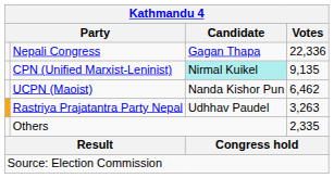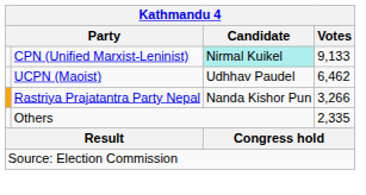- row: Nepali Congress | Gagan Thapa | 22,336
CPN (Unified Marxist-Leninist) | Votes: 9,135 -> 9,133
UCPN (Maoist) | Candidate: Nanda Kishor Pun -> Udhhav Paudel
Rastriya Prajatantra Party Nepal | Candidate: Udhhav Paudel -> Nanda Kishor Pun
Rastriya Prajatantra Party Nepal | Votes: 3,263 -> 3,266
